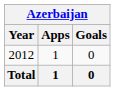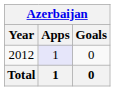2012 | Apps: no background -> lavender background
